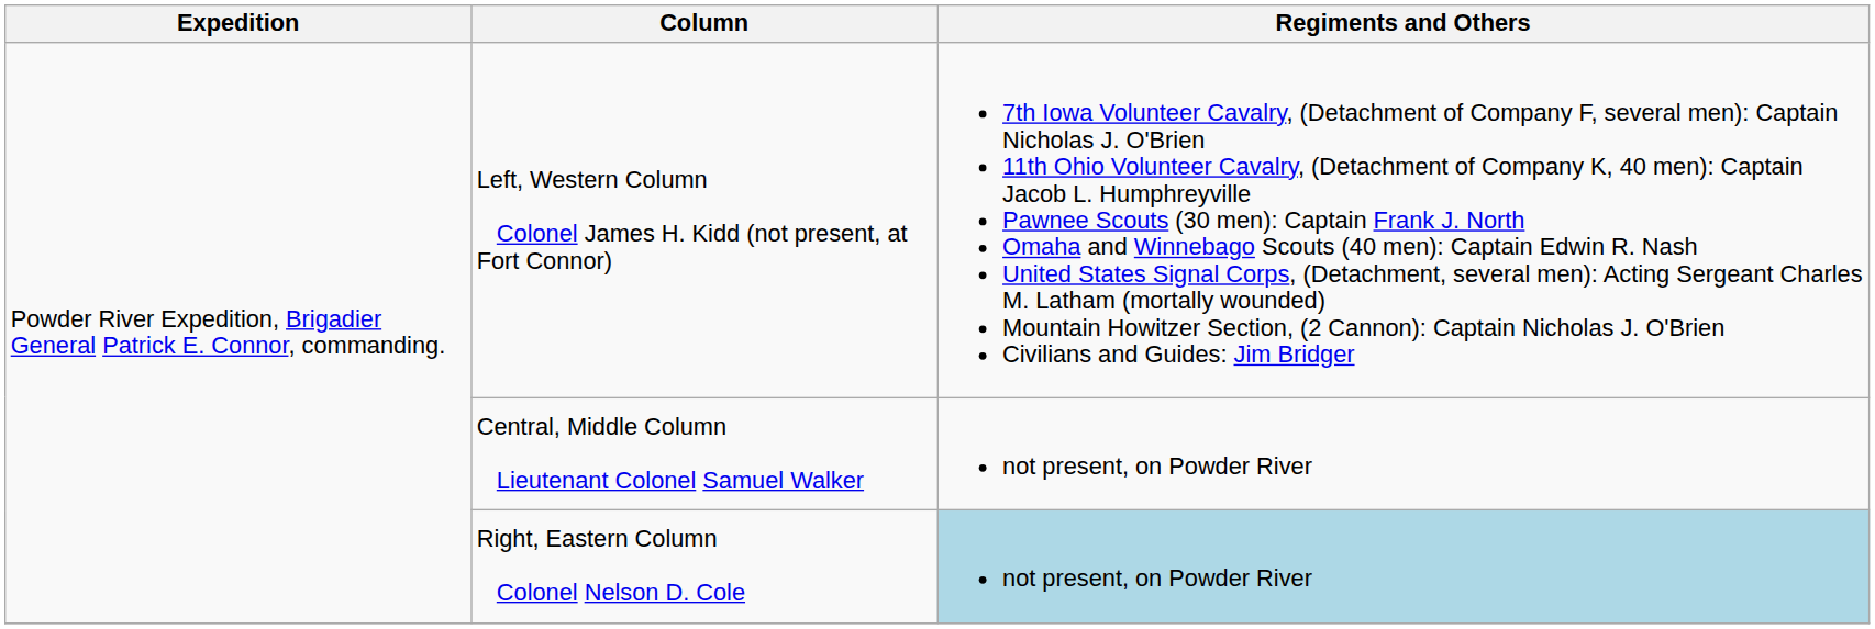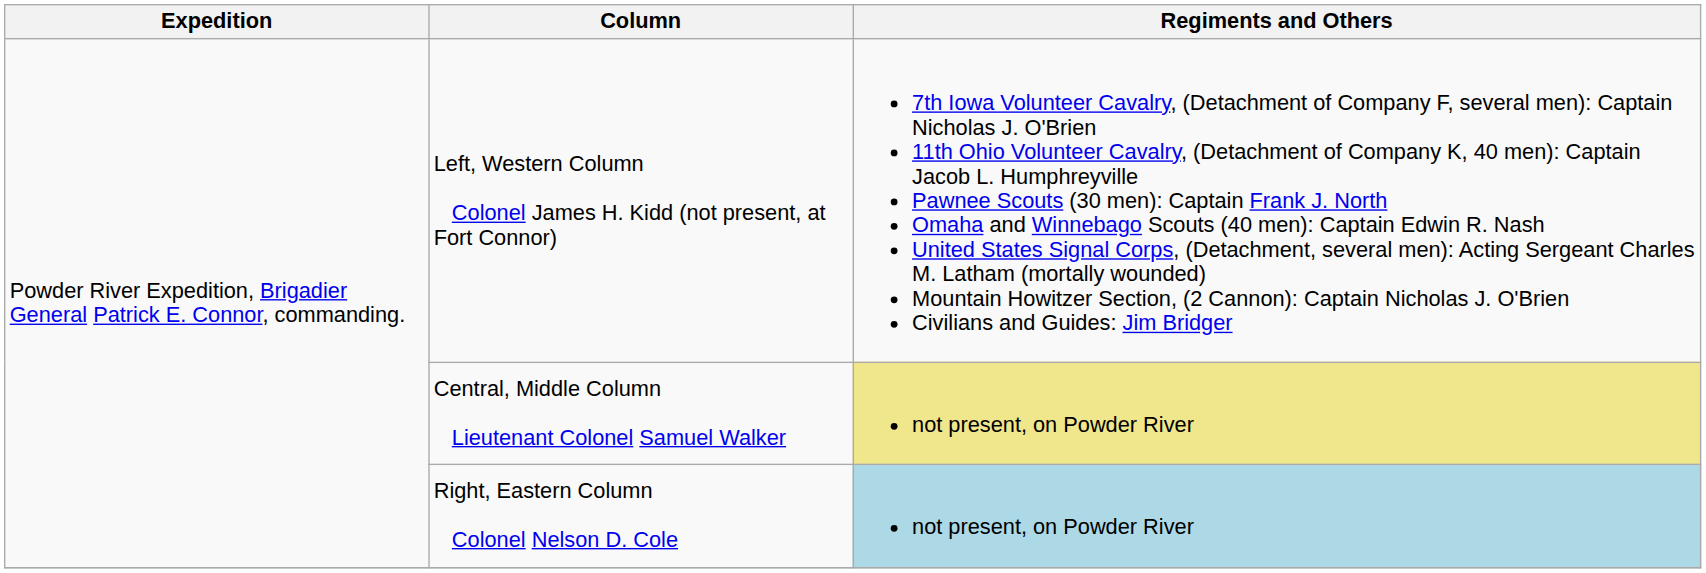Central, Middle Column Lieutenant Colonel Samuel Walker | Regiments and Others: no background -> khaki background
